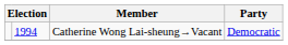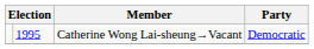Catherine Wong Lai-sheung→Vacant | column 2: 1994 -> 1995
